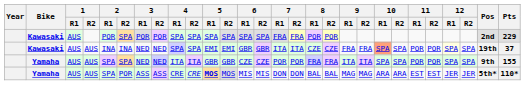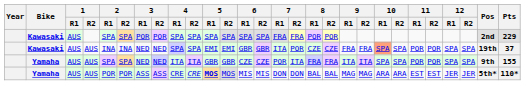row 3 | 2 / R1: POR -> SPA
row 4 | 7 / R2: ITA -> POR
row 4 | 12 / R1: lightyellow background -> no background
row 5 | 7 / R2: POR -> ITA
row 6 | 2 / R1: SPA -> POR
